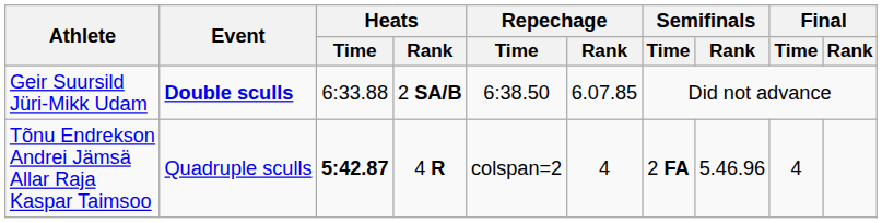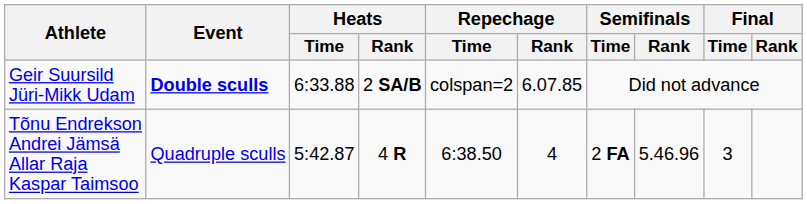Geir Suursild Jüri-Mikk Udam | Repechage / Time: 6:38.50 -> colspan=2
Tõnu Endrekson Andrei Jämsä Allar Raja Kaspar Taimsoo | Heats / Time: bold -> normal
Tõnu Endrekson Andrei Jämsä Allar Raja Kaspar Taimsoo | Repechage / Time: colspan=2 -> 6:38.50
Tõnu Endrekson Andrei Jämsä Allar Raja Kaspar Taimsoo | Final / Time: 4 -> 3
